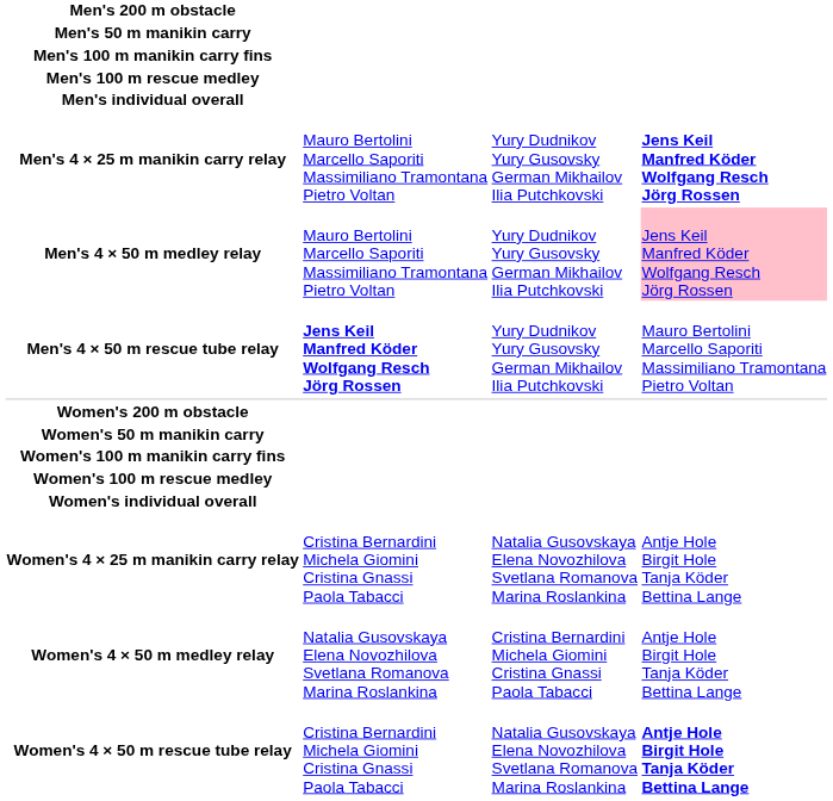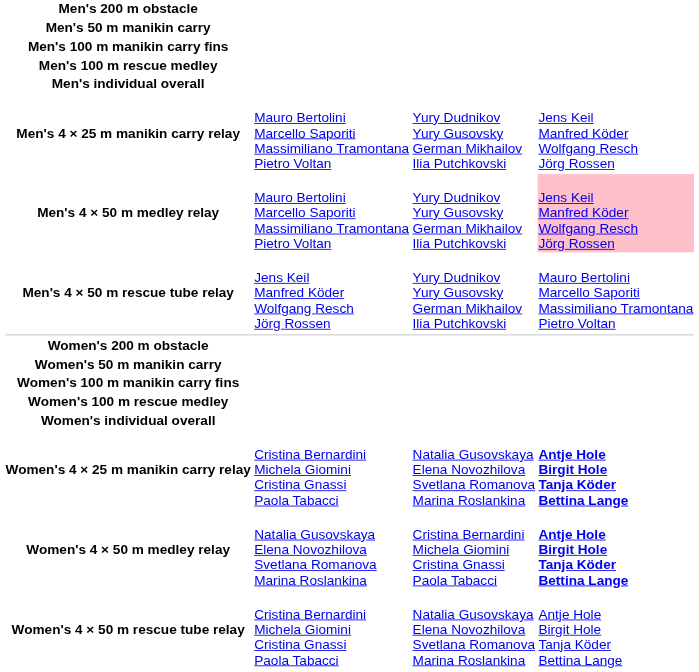Men's 4 × 25 m manikin carry relay | column 4: bold -> normal
Men's 4 × 50 m rescue tube relay | column 2: bold -> normal
Women's 4 × 25 m manikin carry relay | column 4: normal -> bold
Women's 4 × 50 m medley relay | column 4: normal -> bold
Women's 4 × 50 m rescue tube relay | column 4: bold -> normal
